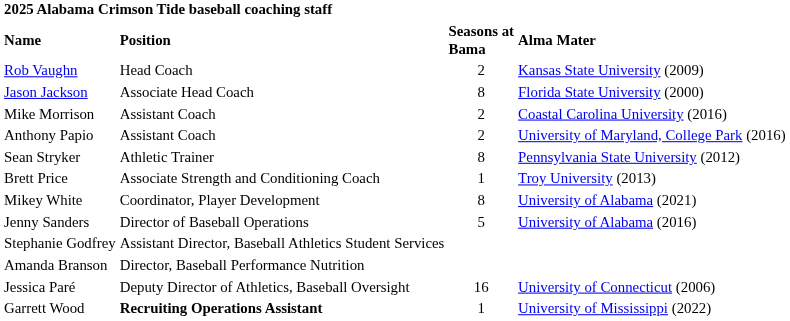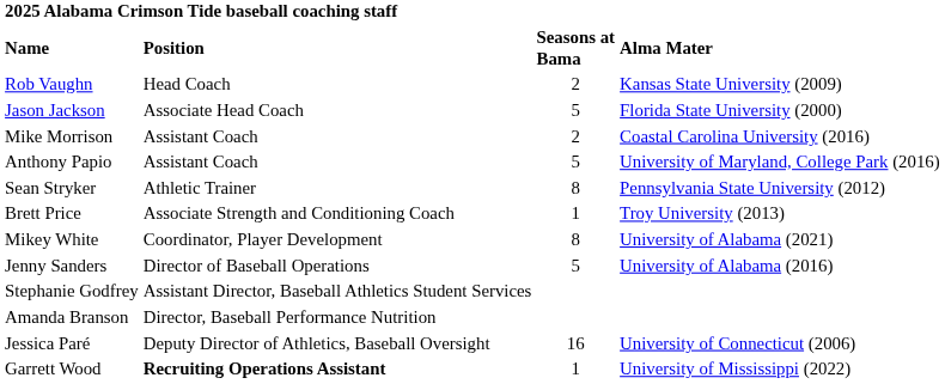Jason Jackson | Seasons at Bama: 8 -> 5
Anthony Papio | Seasons at Bama: 2 -> 5
